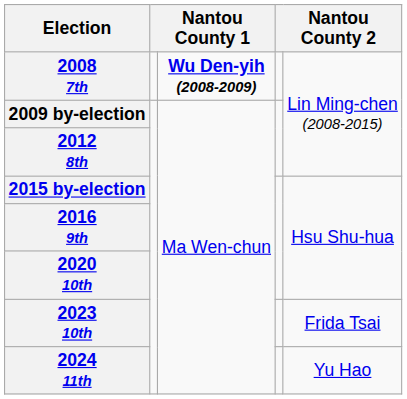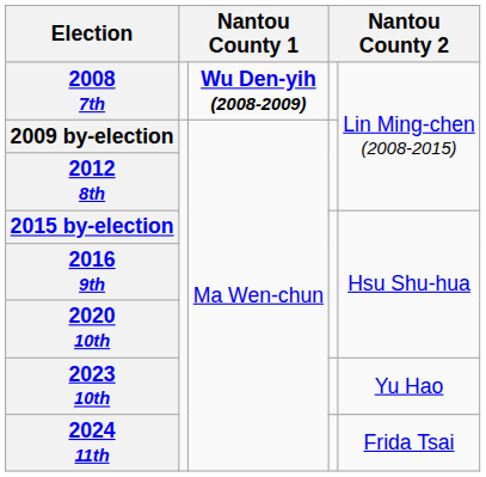2023 10th | column 5: Frida Tsai -> Yu Hao
2024 11th | column 5: Yu Hao -> Frida Tsai
